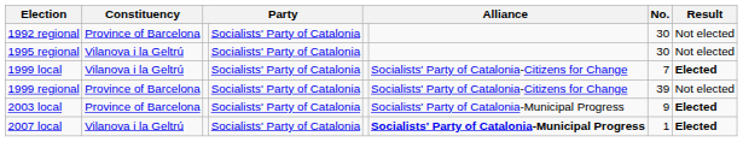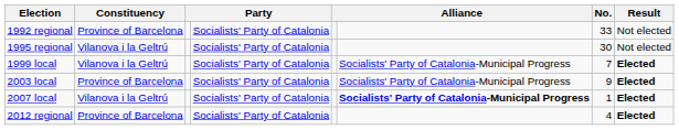1992 regional | No.: 30 -> 33
1999 local | column 6: Socialists' Party of Catalonia-Citizens for Change -> Socialists' Party of Catalonia-Municipal Progress
- row: 1999 regional | Province of Barcelona | Socialists' Party of Catalonia | Socialists' Party of Catalonia-Citizens for Change | 39 | Not elected
+ row: 2012 regional | Province of Barcelona | Socialists' Party of Catalonia | 4 | Elected
